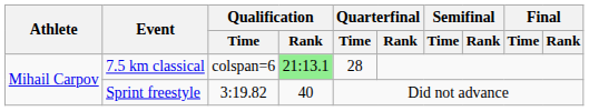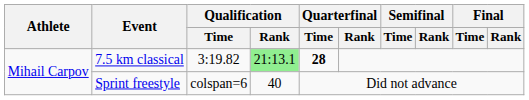7.5 km classical | Qualification / Time: colspan=6 -> 3:19.82
7.5 km classical | Quarterfinal / Time: normal -> bold
Sprint freestyle | Qualification / Time: 3:19.82 -> colspan=6
